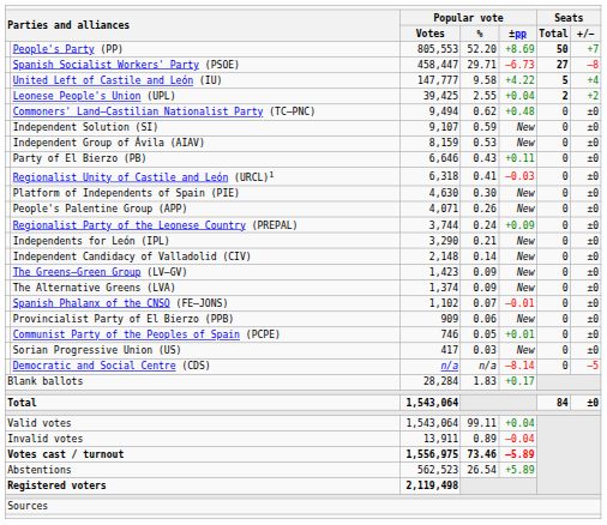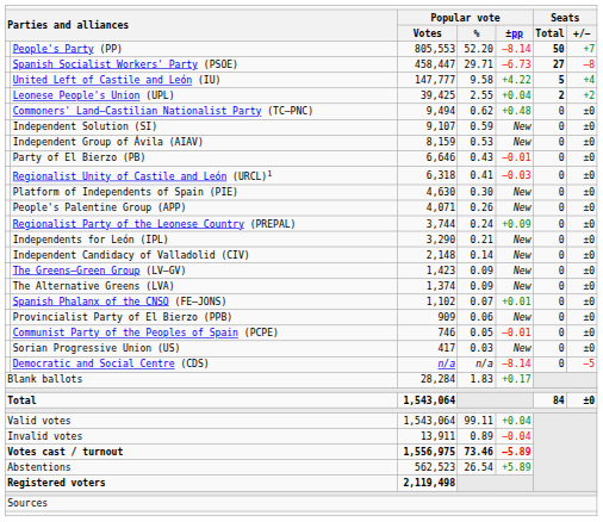People's Party (PP) | column 5: +8.69 -> –8.14
Party of El Bierzo (PB) | column 5: +0.11 -> –0.01
Spanish Phalanx of the CNSO (FE–JONS) | column 5: –0.01 -> +0.01
Communist Party of the Peoples of Spain (PCPE) | column 5: +0.01 -> –0.01
